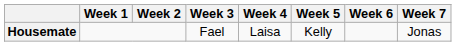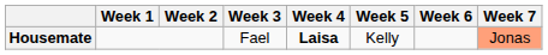Housemate | Week 4: normal -> bold
Housemate | Week 7: no background -> lightsalmon background
